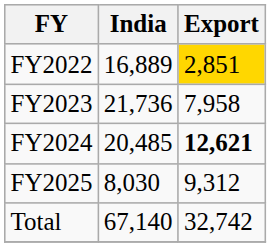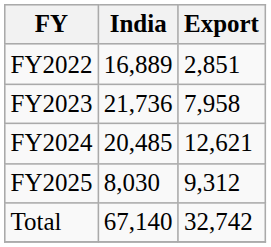FY2022 | Export: gold background -> no background
FY2024 | Export: bold -> normal
